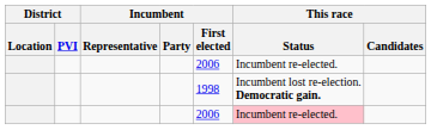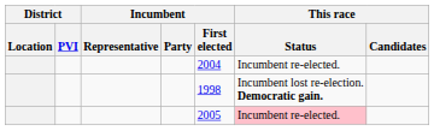row 3 | Incumbent / First elected: 2006 -> 2004
row 5 | Incumbent / First elected: 2006 -> 2005
